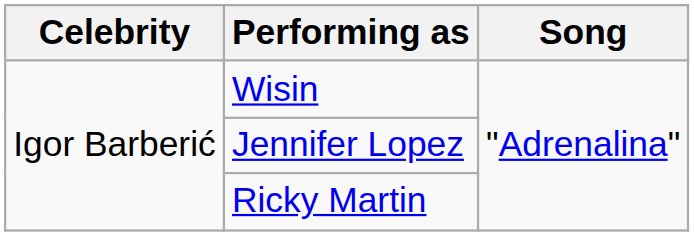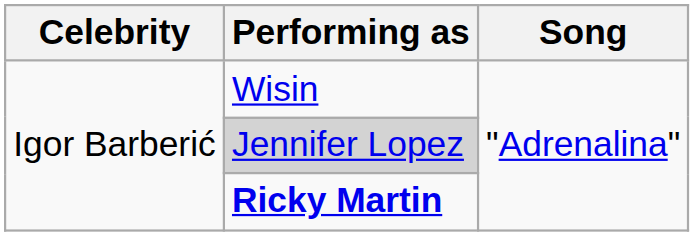Jennifer Lopez | Performing as: no background -> lightgrey background
Ricky Martin | Performing as: normal -> bold
